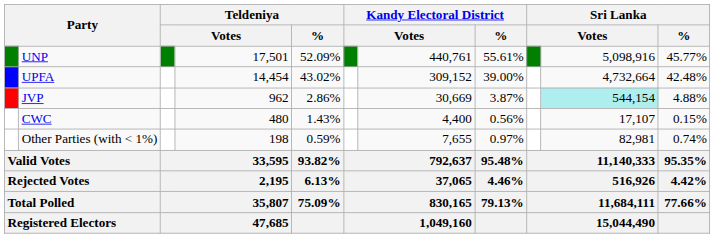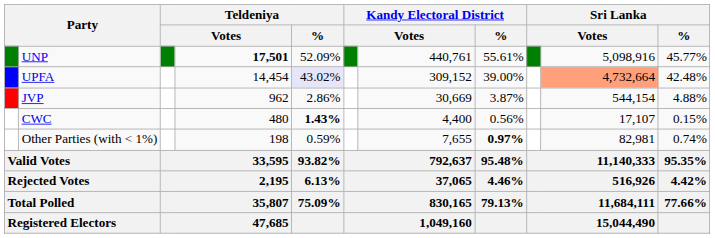UNP | column 4: normal -> bold
UPFA | Teldeniya / %: no background -> lavender background
UPFA | column 10: no background -> lightsalmon background
JVP | column 10: paleturquoise background -> no background
CWC | Teldeniya / %: normal -> bold
Other Parties (with < 1%) | Kandy Electoral District / %: normal -> bold
